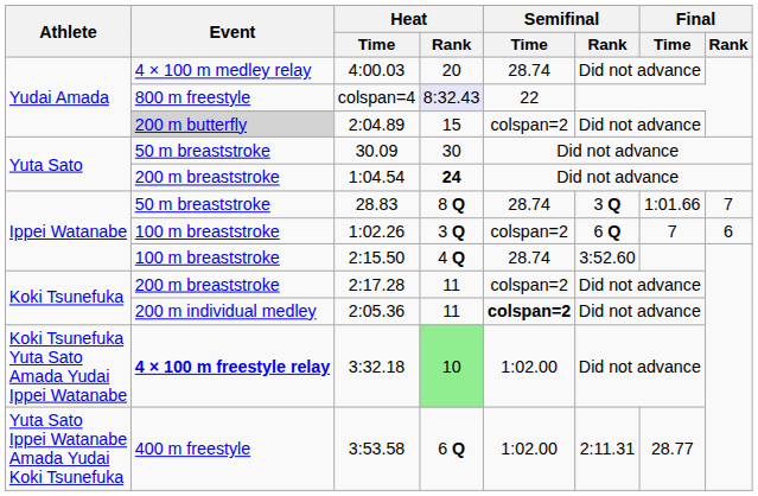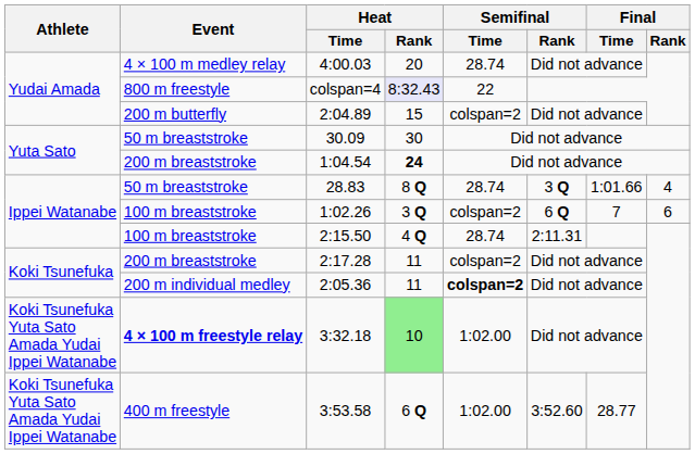2:04.89 | Event: lightgrey background -> no background
28.83 | Final / Rank: 7 -> 4
2:15.50 | Semifinal / Rank: 3:52.60 -> 2:11.31
3:53.58 | Athlete: Yuta Sato Ippei Watanabe Amada Yudai Koki Tsunefuka -> Koki Tsunefuka Yuta Sato Amada Yudai Ippei Watanabe
3:53.58 | Semifinal / Rank: 2:11.31 -> 3:52.60
